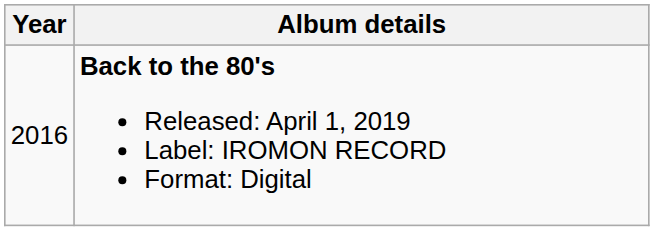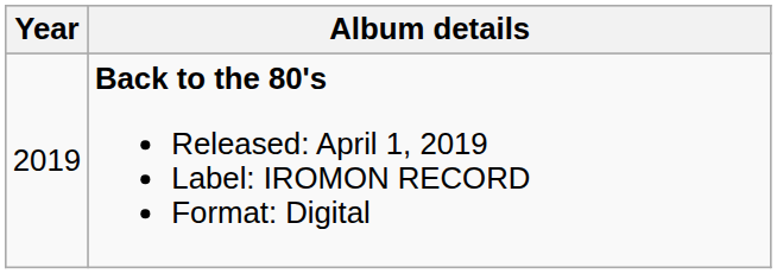row 2 | Year: 2016 -> 2019
